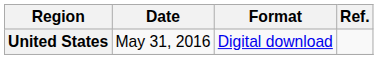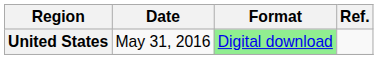United States / May 31, 2016 | Format: no background -> lightgreen background
